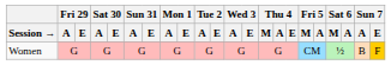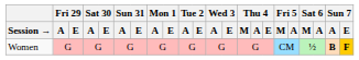Women | Sun 7 / A: normal -> bold
Women | Sun 7 / E: normal -> bold
